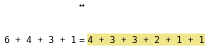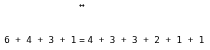6 + 4 + 3 + 1 | column 3: khaki background -> no background
